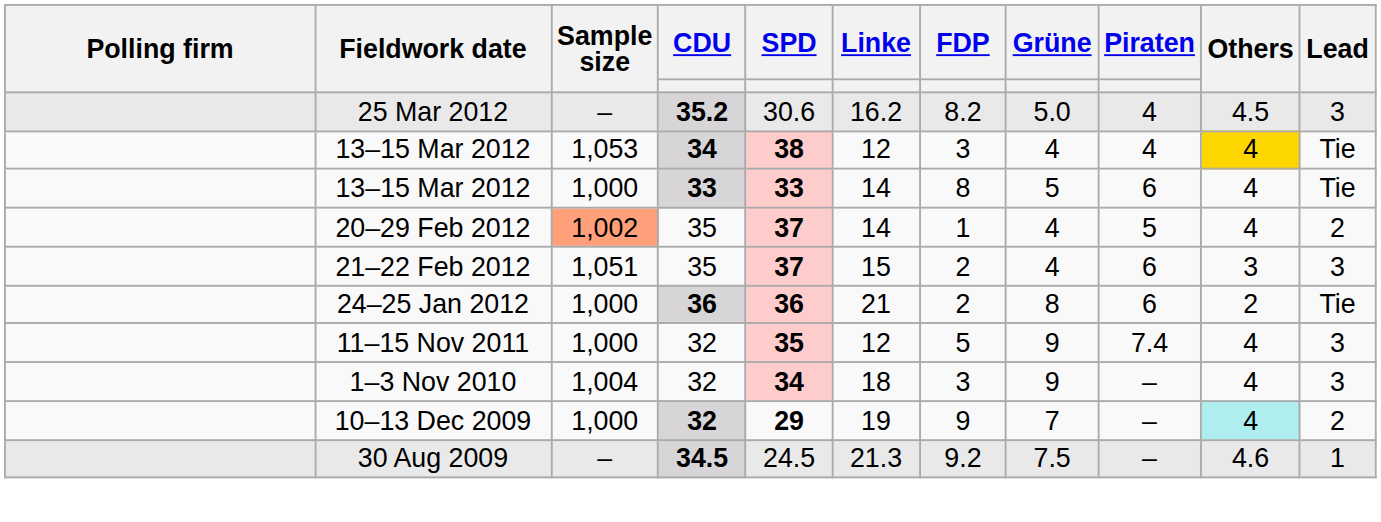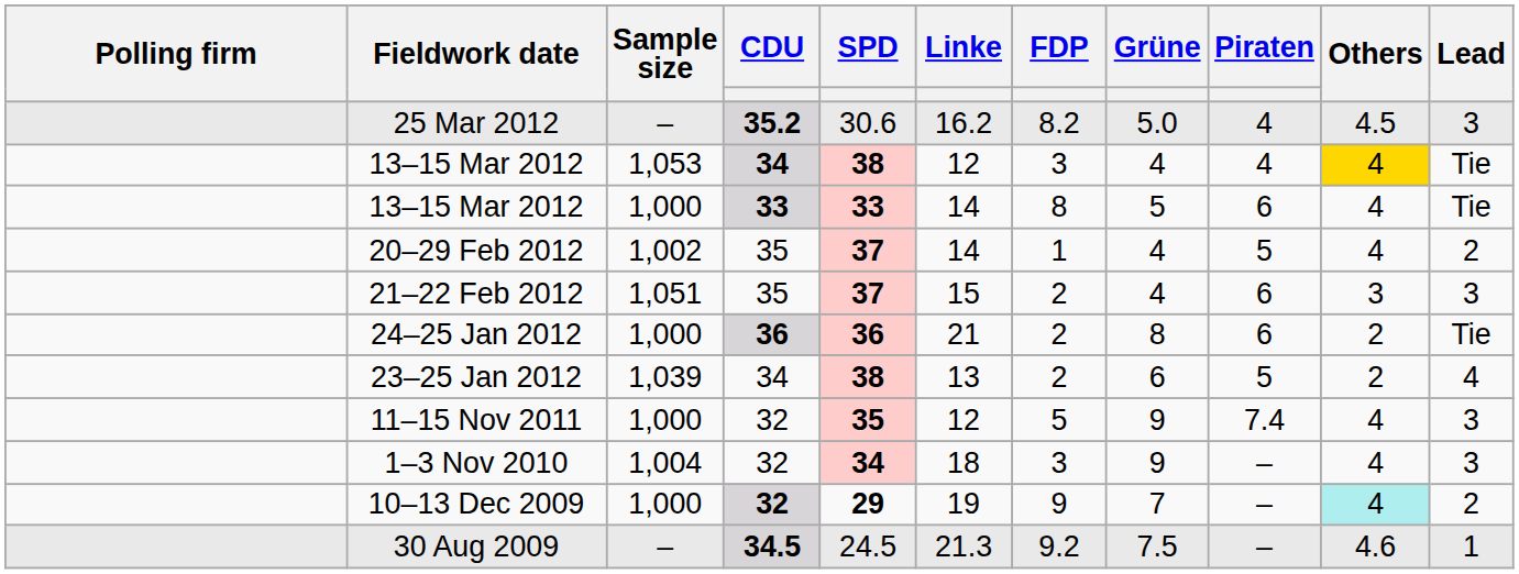20–29 Feb 2012 | Sample size: lightsalmon background -> no background
+ row: 23–25 Jan 2012 | 1,039 | 34 | 38 | 13 | 2 | 6 | 5 | 2 | 4
